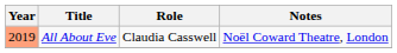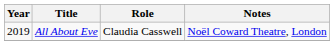row 2 | Year: lightsalmon background -> no background
